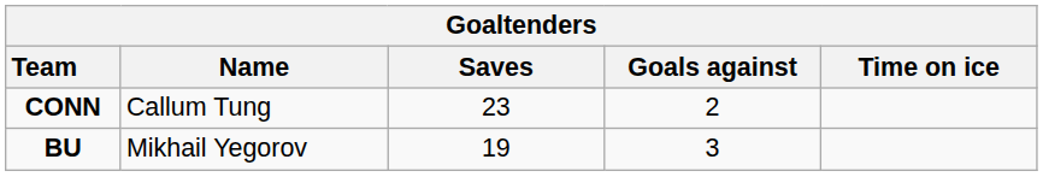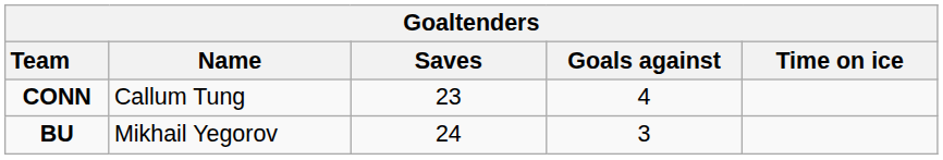CONN | Goals against: 2 -> 4
BU | Saves: 19 -> 24
